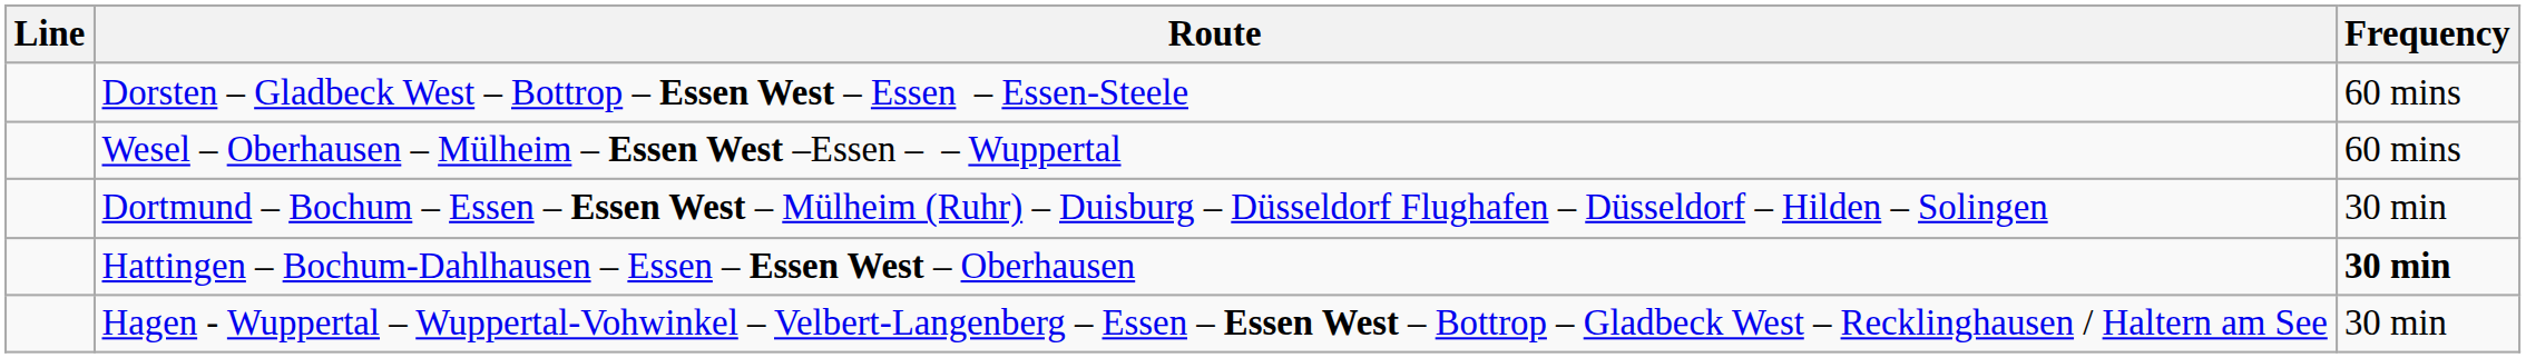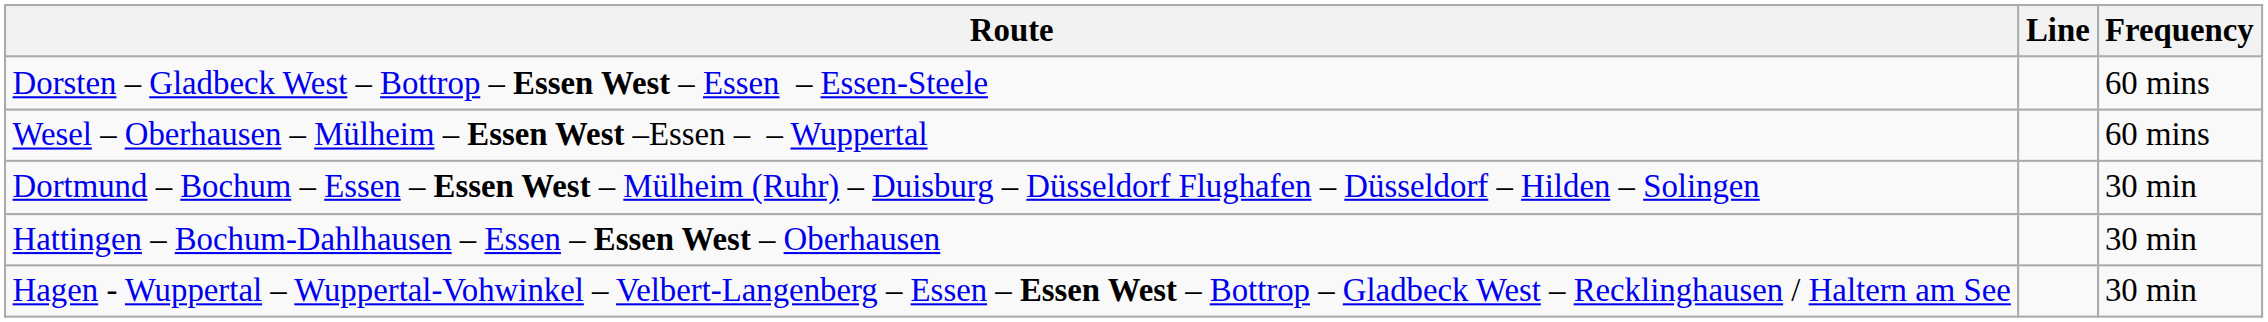columns swapped: Line <-> Route
row 5 | Frequency: bold -> normal
